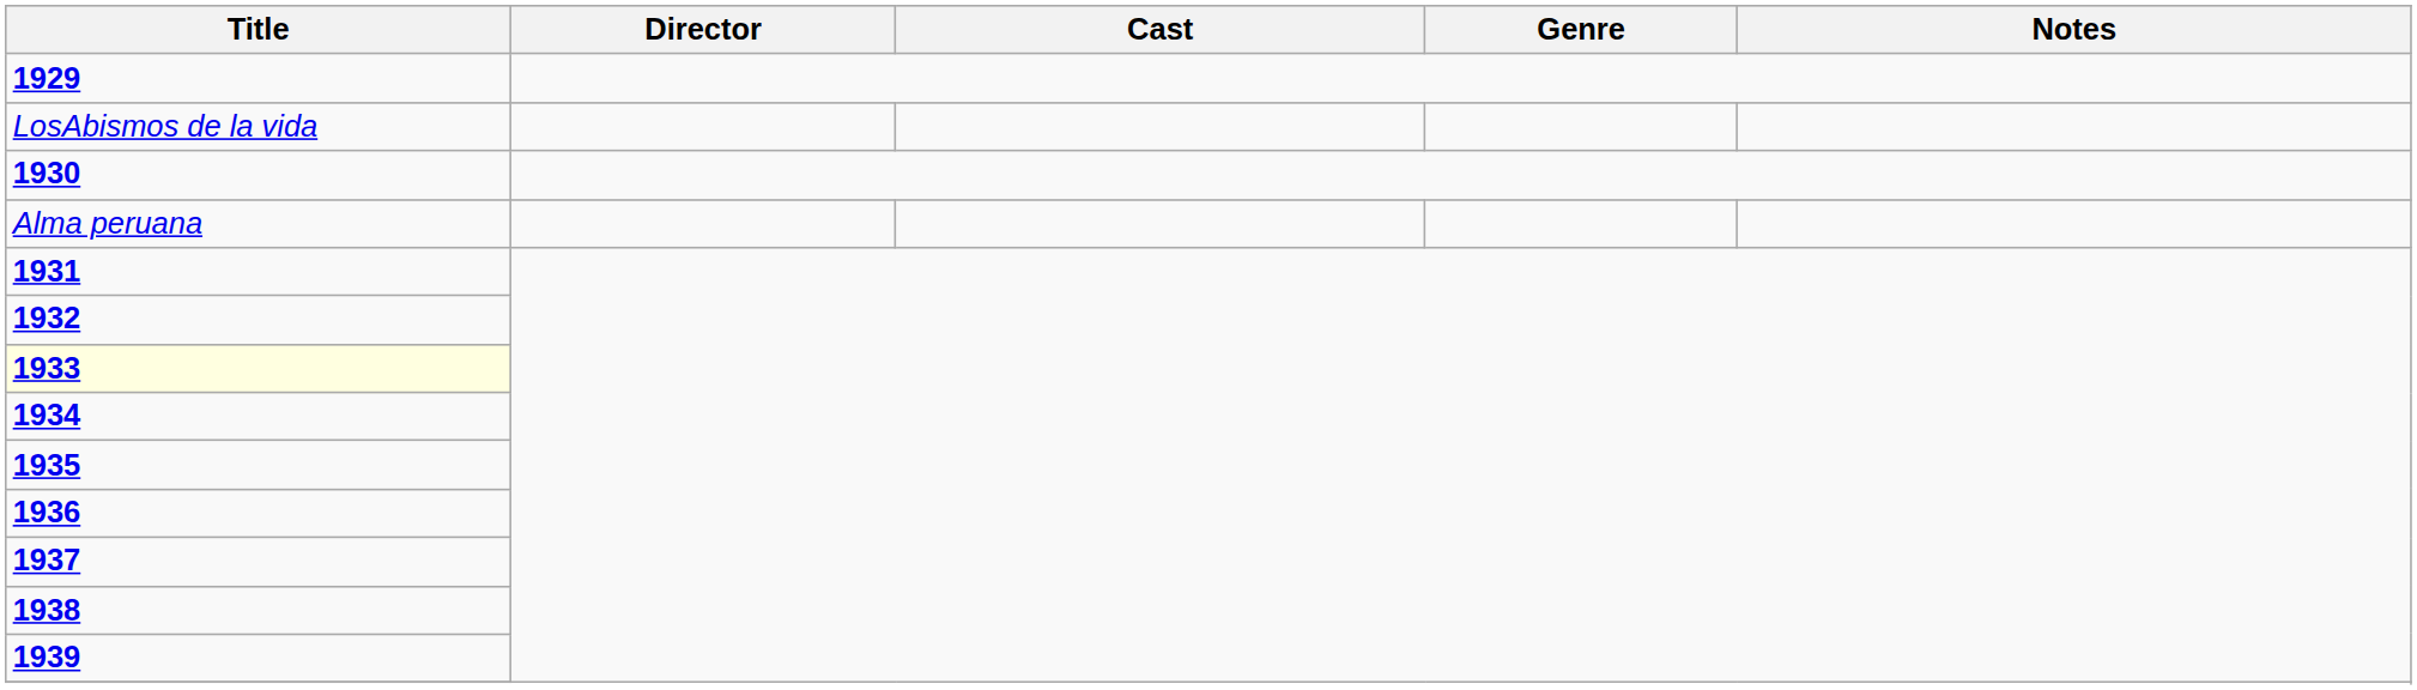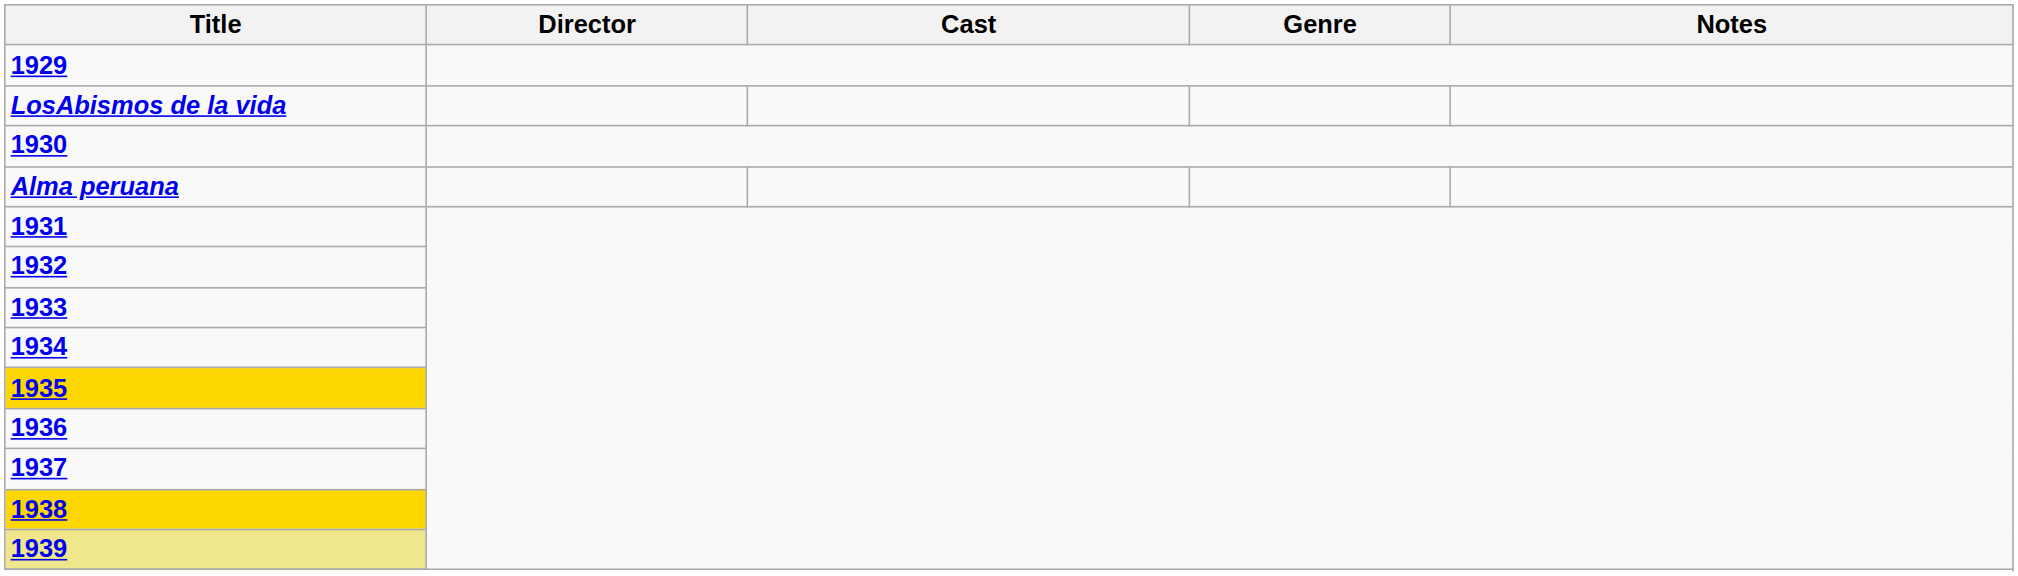LosAbismos de la vida | Title: normal -> bold
Alma peruana | Title: normal -> bold
1933 | Title: lightyellow background -> no background
1935 | Title: no background -> gold background
1938 | Title: no background -> gold background
1939 | Title: no background -> khaki background
